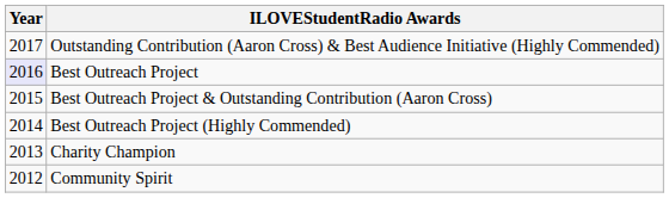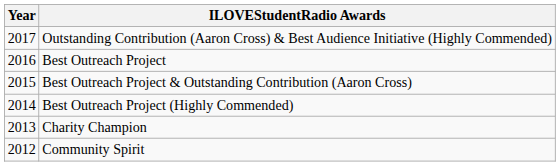Best Outreach Project | Year: lavender background -> no background
